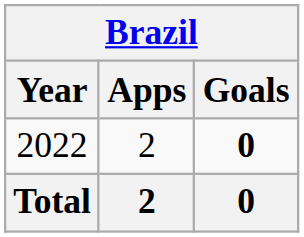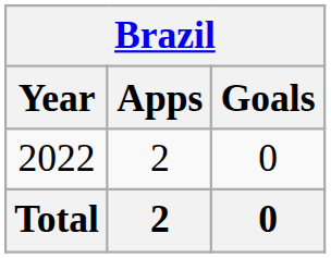2022 | Goals: bold -> normal
